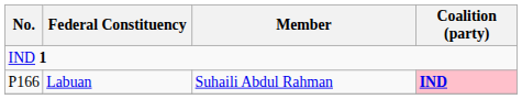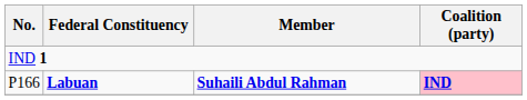P166 | Federal Constituency: normal -> bold
P166 | Member: normal -> bold
